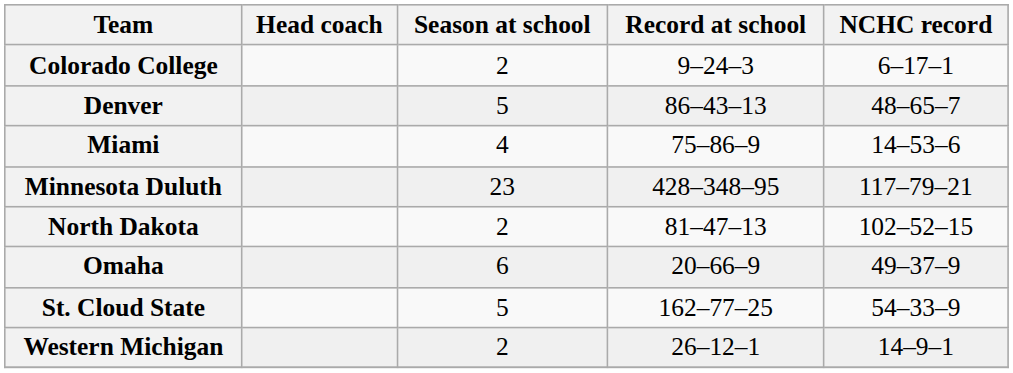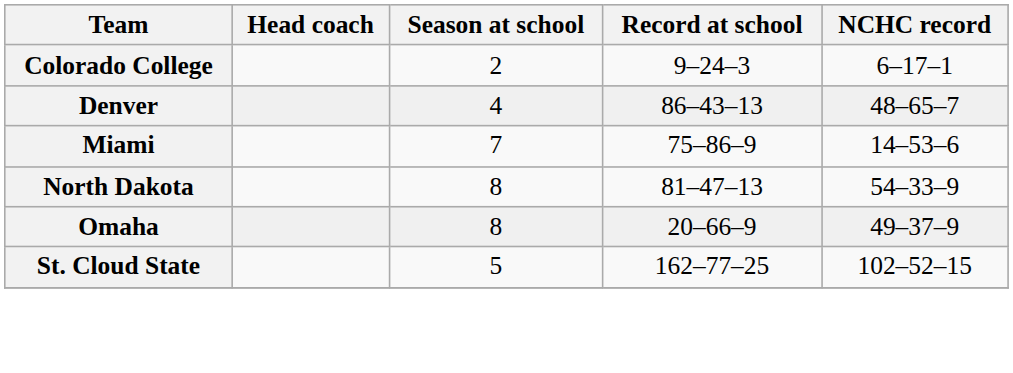Denver | Season at school: 5 -> 4
Miami | Season at school: 4 -> 7
- row: Minnesota Duluth | 23 | 428–348–95 | 117–79–21
North Dakota | Season at school: 2 -> 8
North Dakota | NCHC record: 102–52–15 -> 54–33–9
Omaha | Season at school: 6 -> 8
St. Cloud State | NCHC record: 54–33–9 -> 102–52–15
- row: Western Michigan | 2 | 26–12–1 | 14–9–1
